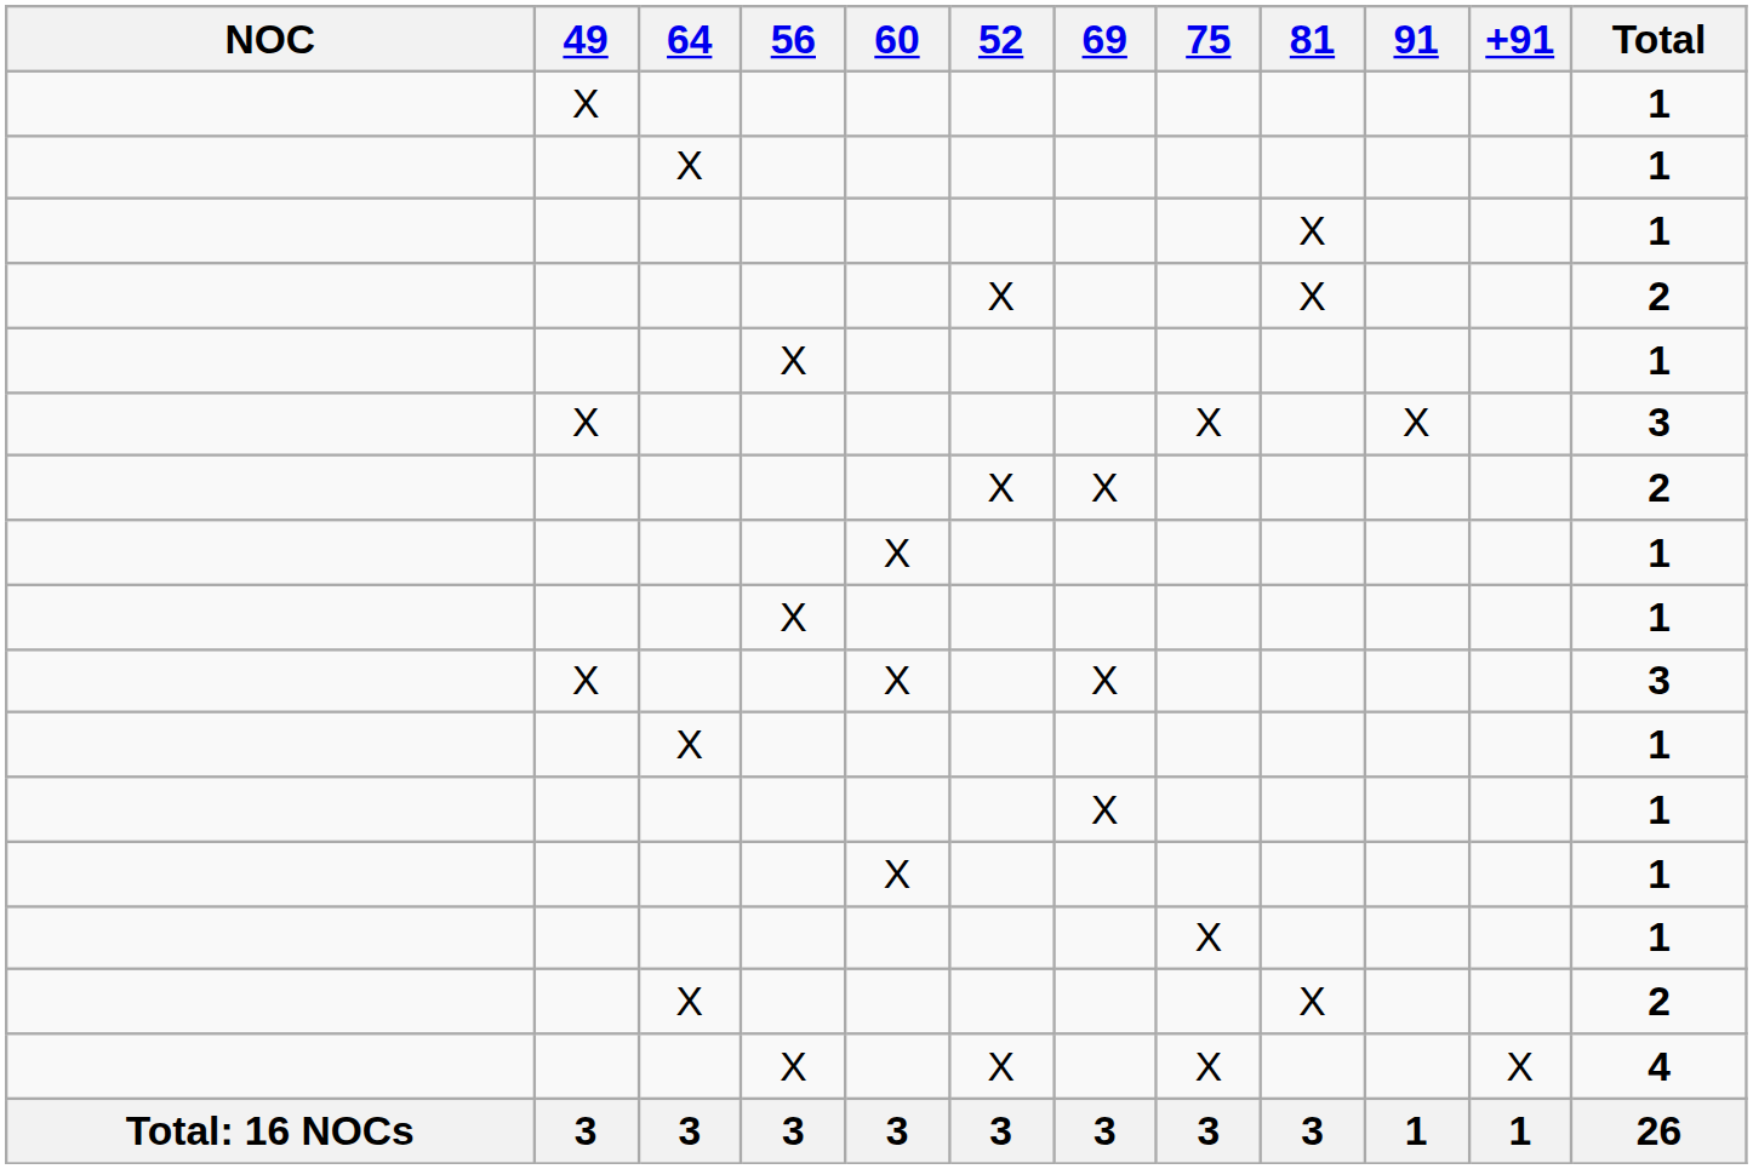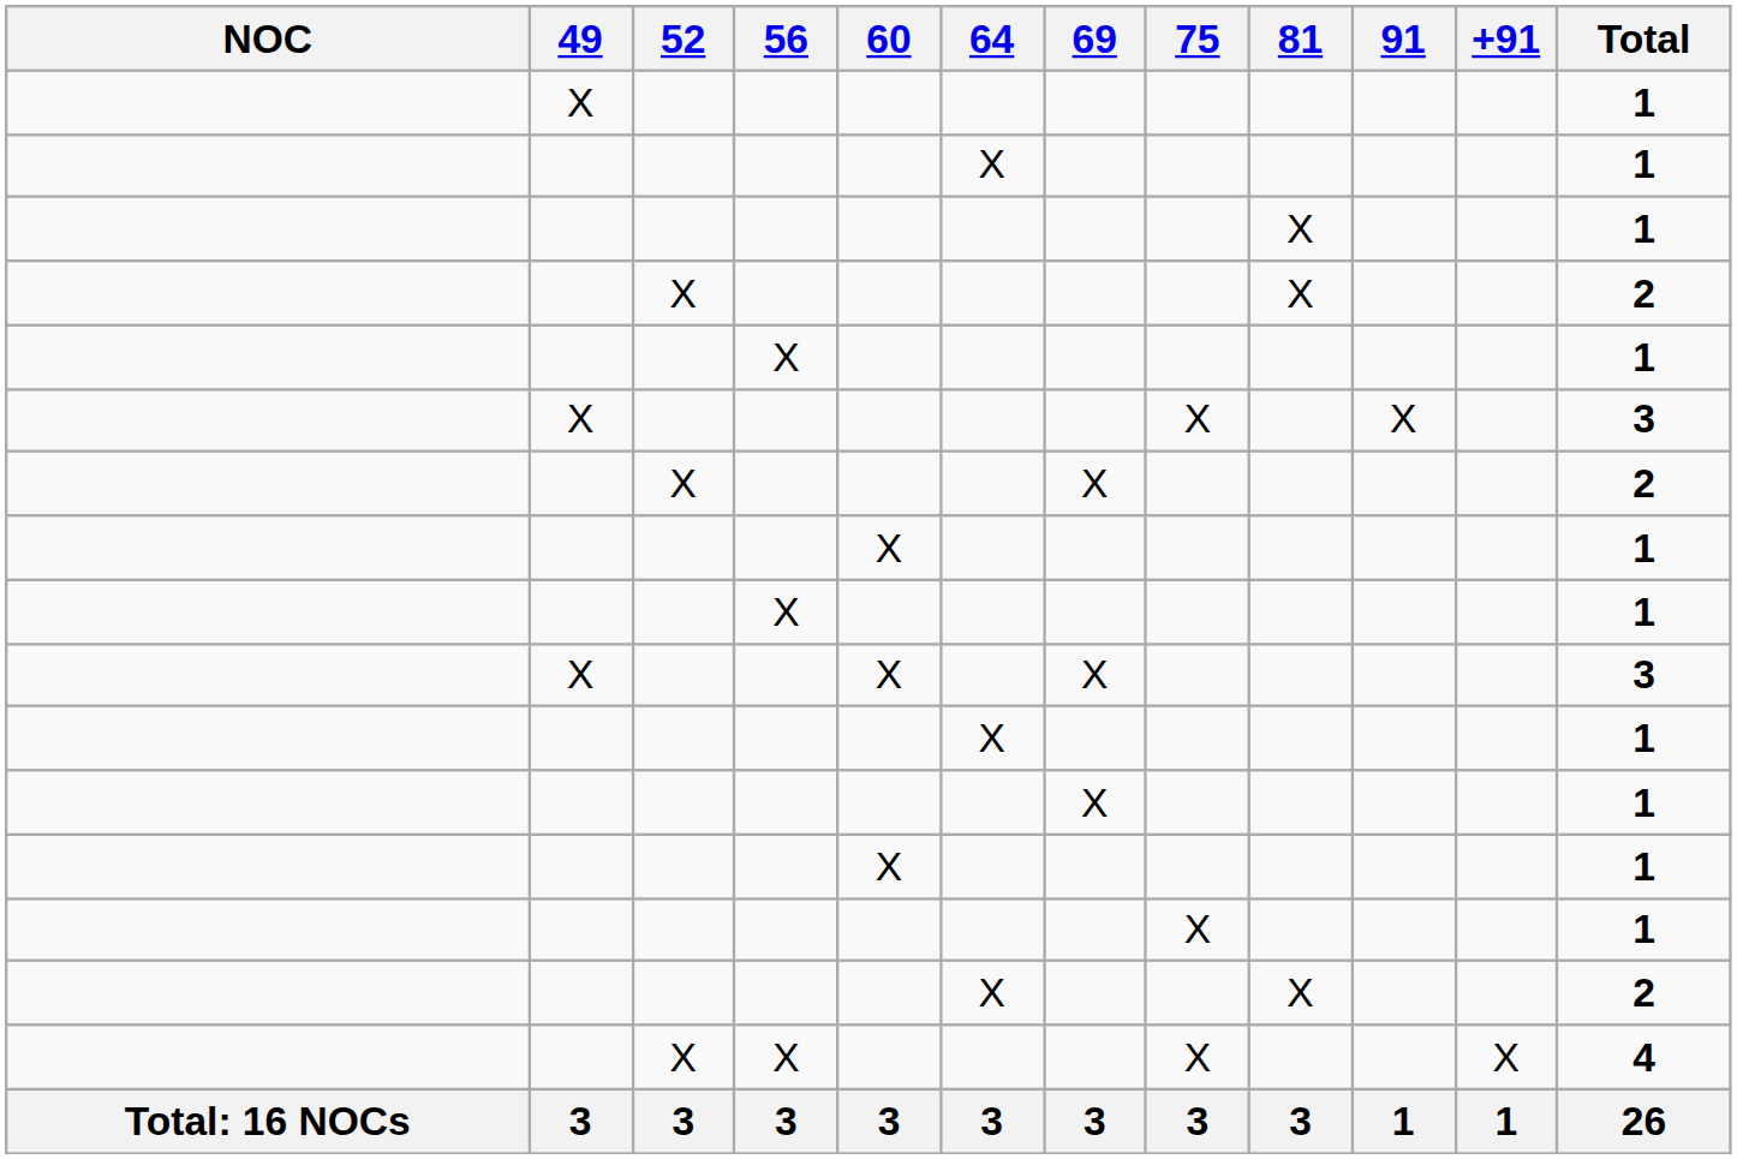columns swapped: 52 <-> 64
